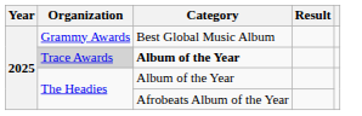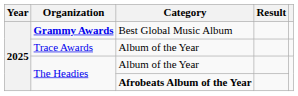Grammy Awards | Organization: normal -> bold
Trace Awards | Organization: lightgrey background -> no background
Trace Awards | Category: bold -> normal
The Headies / Afrobeats Album of the Year | Category: normal -> bold
